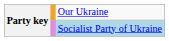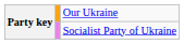Party key / Socialist Party of Ukraine | column 3: lightblue background -> no background
